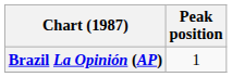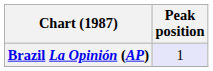Brazil La Opinión (AP) | Peak position: no background -> lavender background
